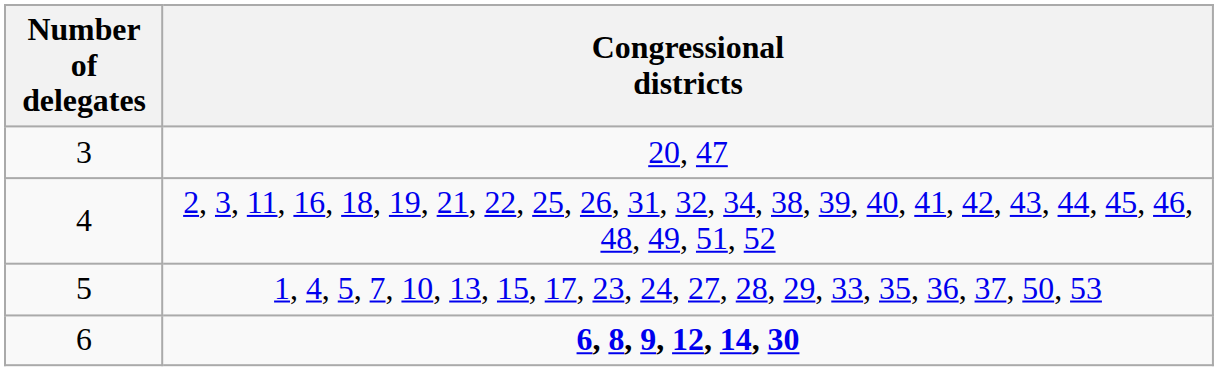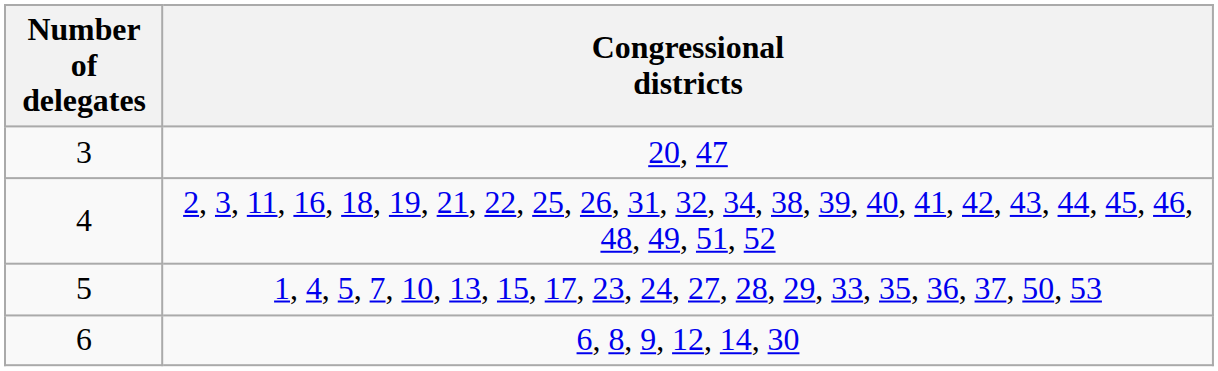6 | Congressional districts: bold -> normal
